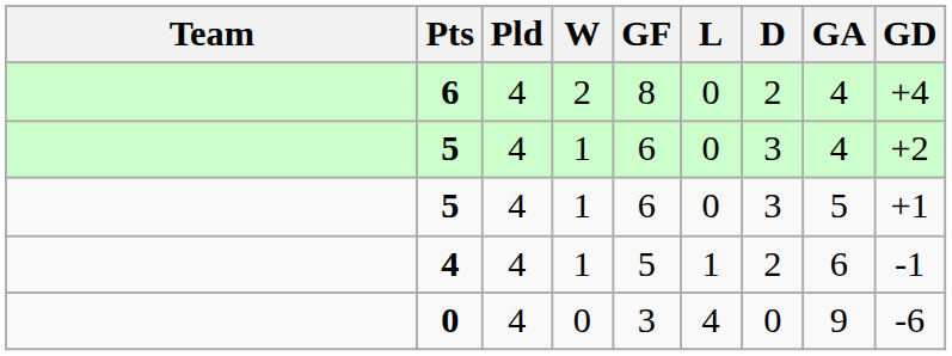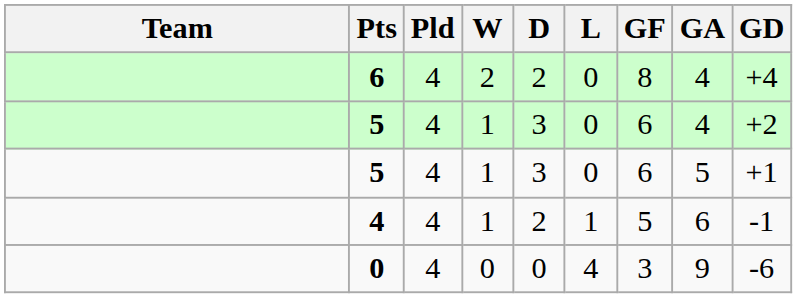columns swapped: D <-> GF
